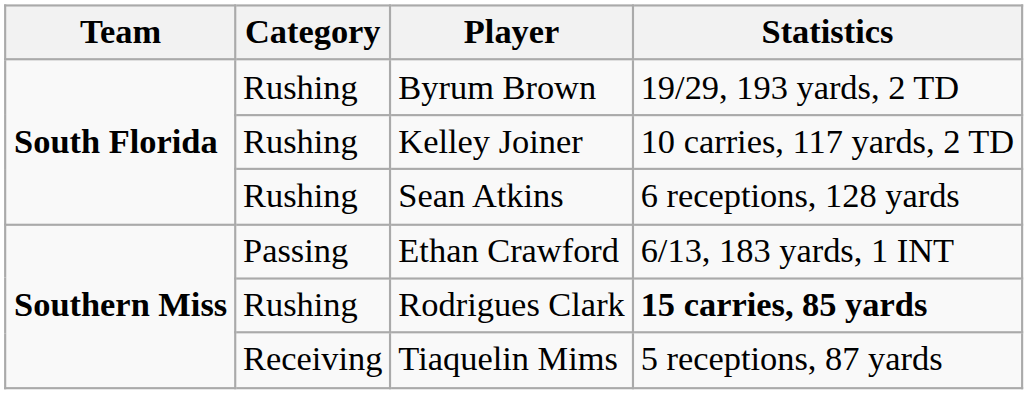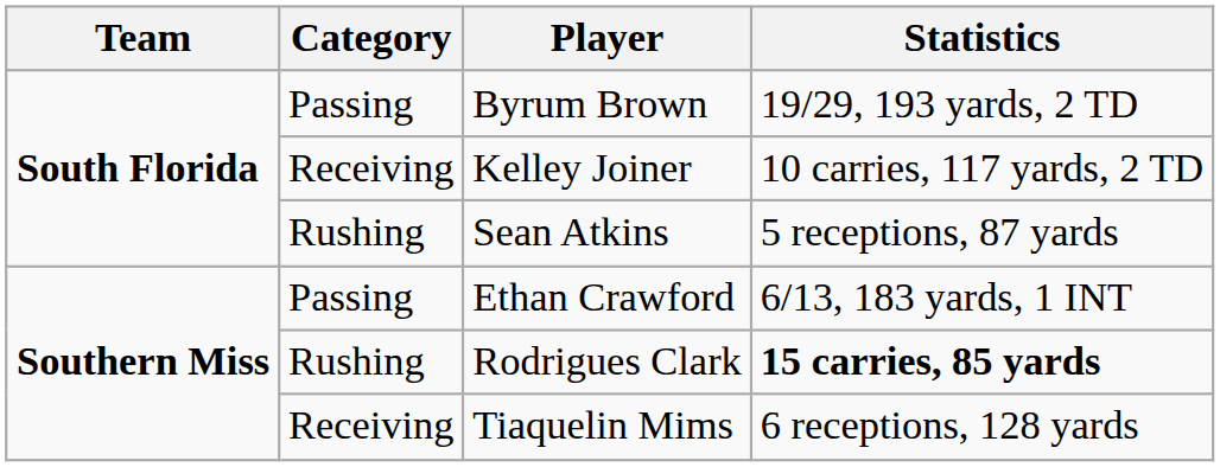Byrum Brown | Category: Rushing -> Passing
Kelley Joiner | Category: Rushing -> Receiving
Sean Atkins | Statistics: 6 receptions, 128 yards -> 5 receptions, 87 yards
Tiaquelin Mims | Statistics: 5 receptions, 87 yards -> 6 receptions, 128 yards
